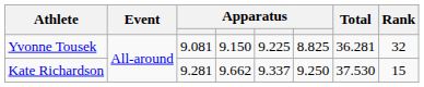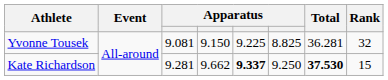row 4 | column 5: normal -> bold
row 4 | Total: normal -> bold
